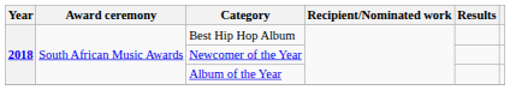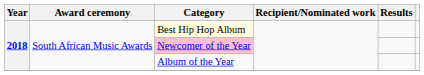Best Hip Hop Album | Category: no background -> lightyellow background
Newcomer of the Year | Category: no background -> pink background
